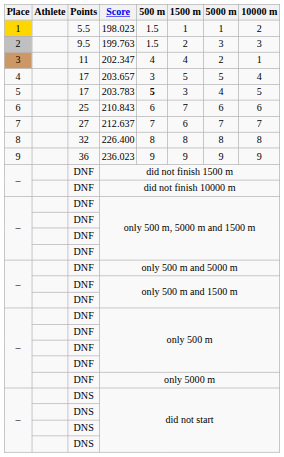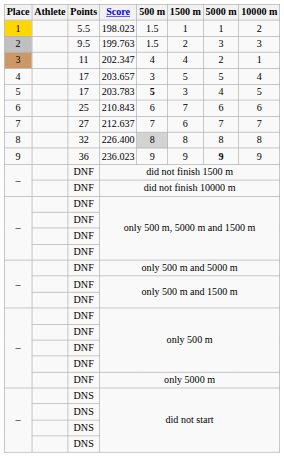226.400 | 500 m: no background -> lightgrey background
236.023 | 5000 m: normal -> bold
